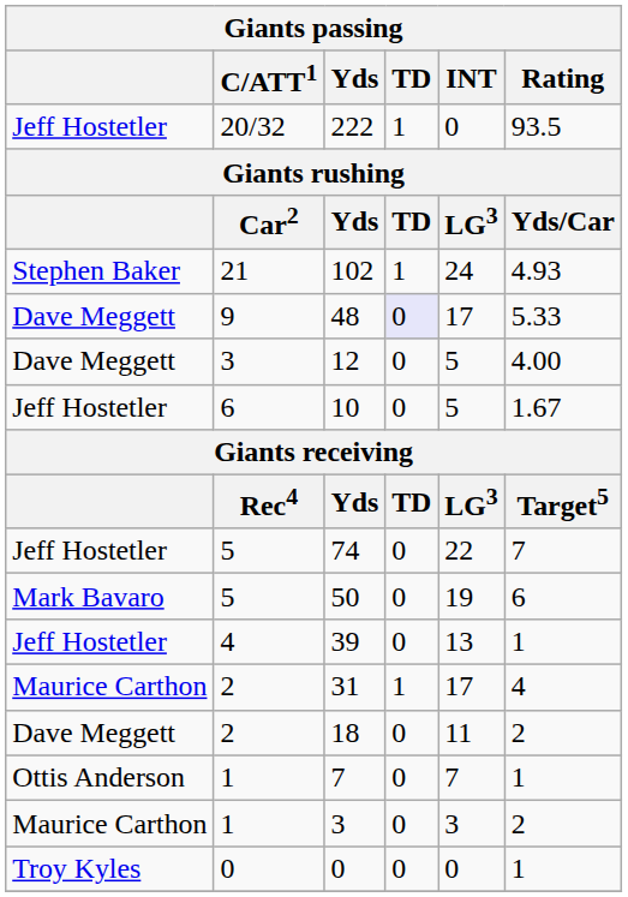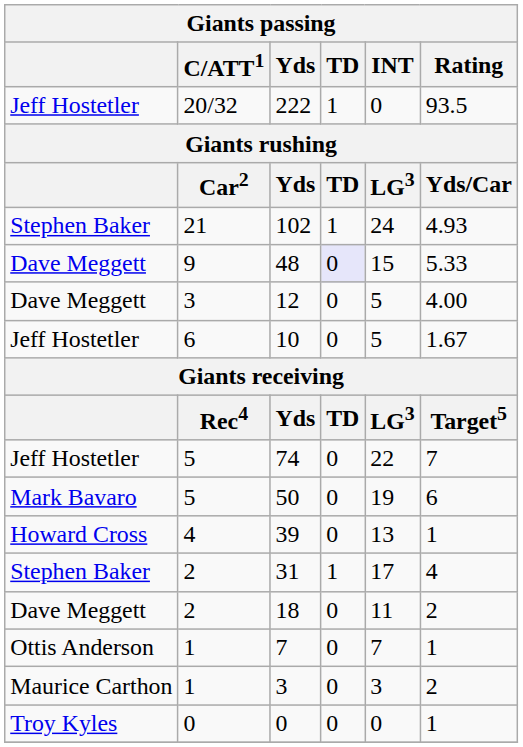48 | INT: 17 -> 15
39 | column 1: Jeff Hostetler -> Howard Cross
31 | column 1: Maurice Carthon -> Stephen Baker
